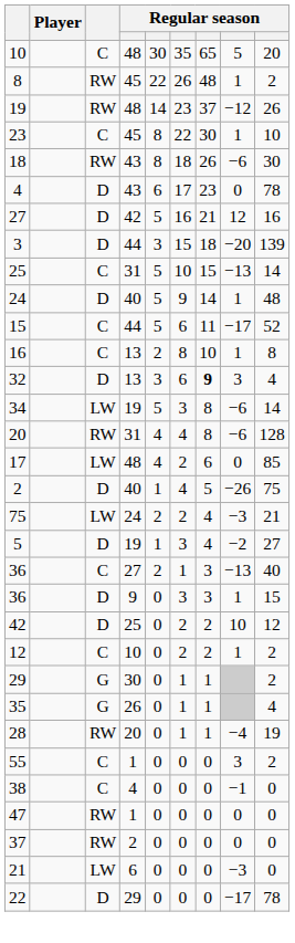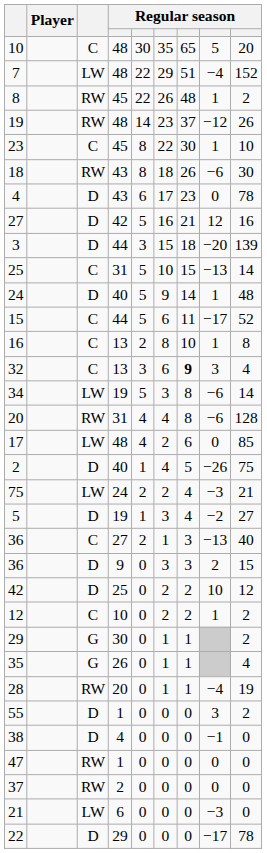+ row: 7 | LW | 48 | 22 | 29 | 51 | −4 | 152
32 | column 3: D -> C
36 / 9 | column 8: 1 -> 2
55 | column 3: C -> D
38 | column 3: C -> D
